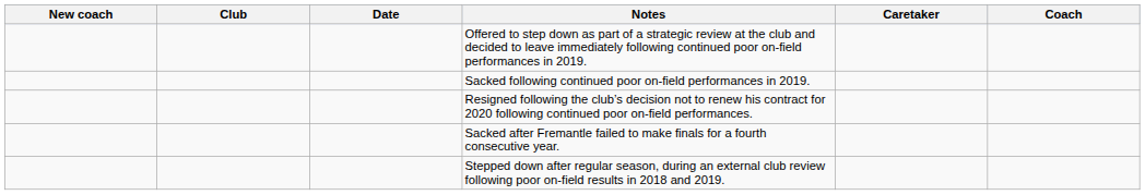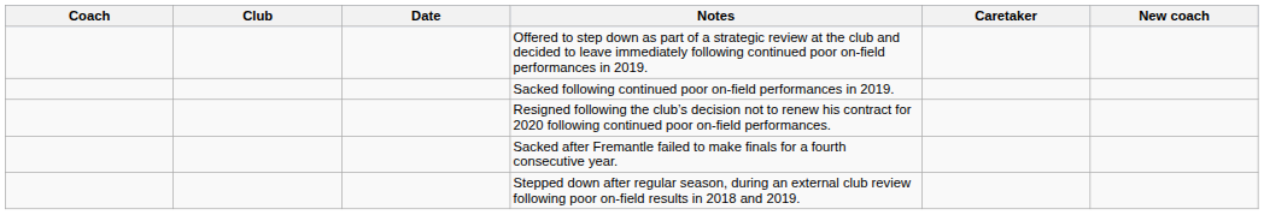columns swapped: Coach <-> New coach
